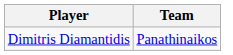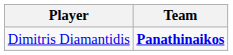Dimitris Diamantidis | Team: normal -> bold
